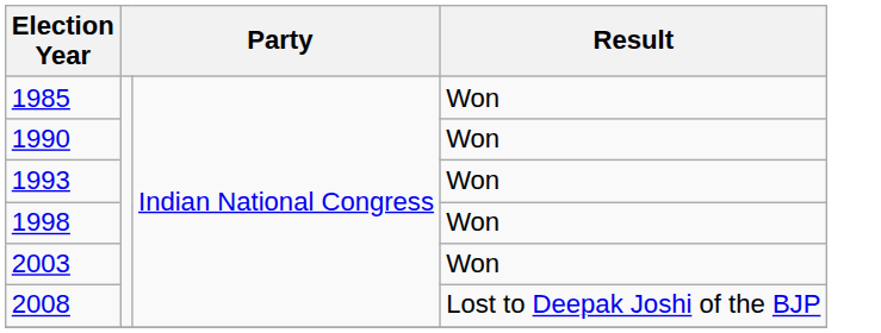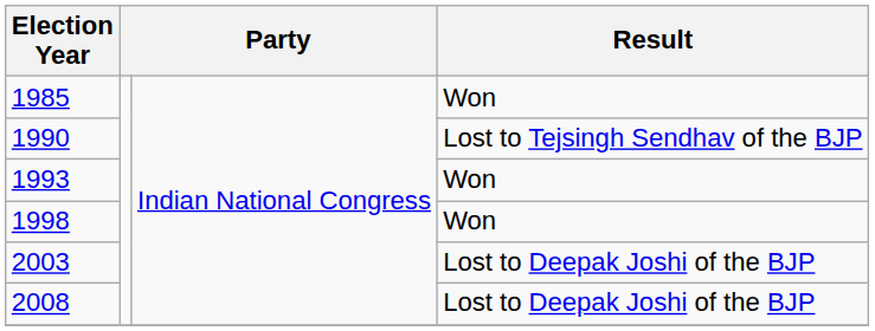1990 | Result: Won -> Lost to Tejsingh Sendhav of the BJP
2003 | Result: Won -> Lost to Deepak Joshi of the BJP
